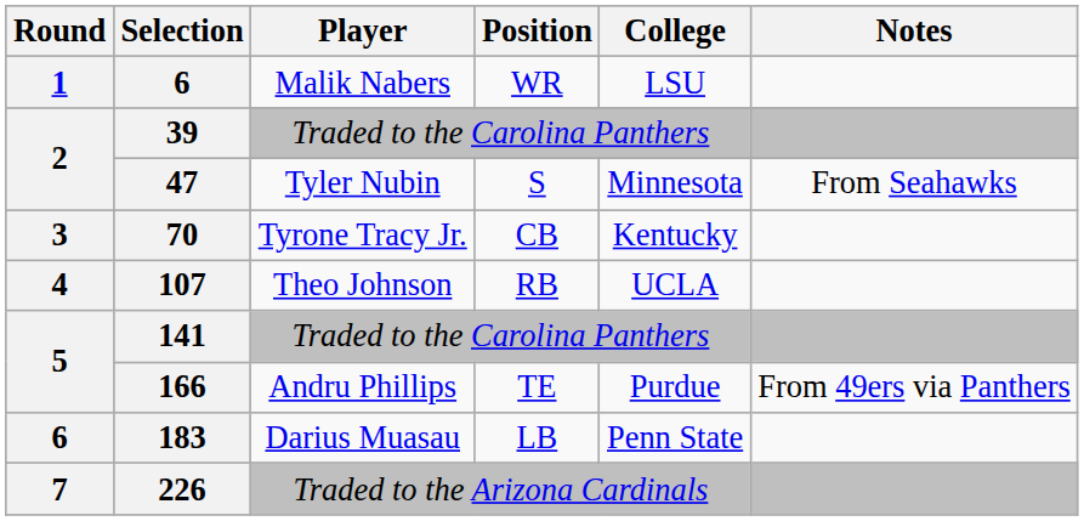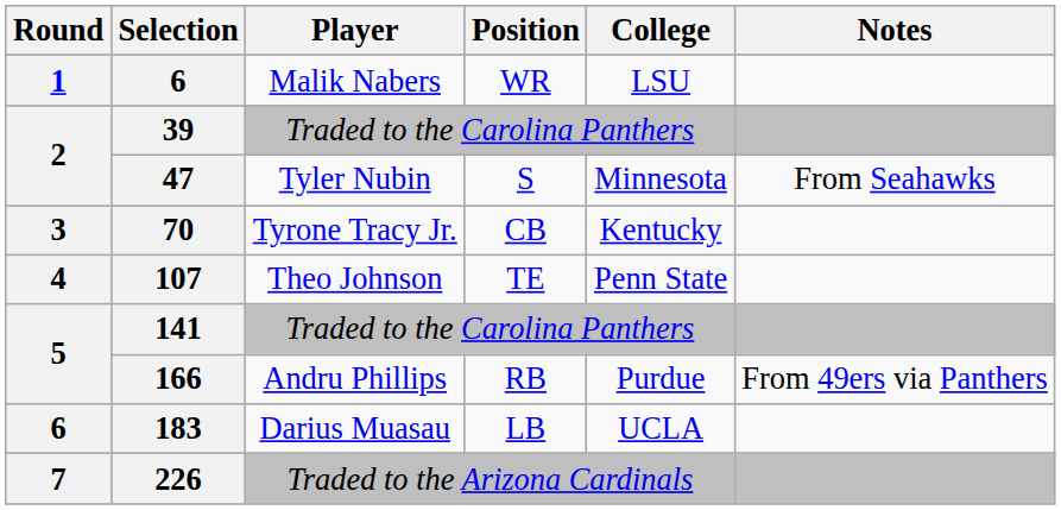107 | Position: RB -> TE
107 | College: UCLA -> Penn State
166 | Position: TE -> RB
183 | College: Penn State -> UCLA
